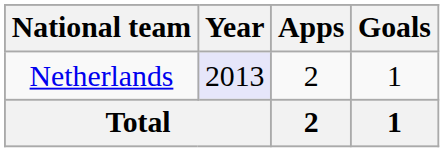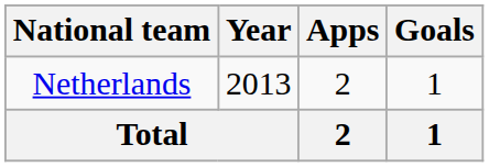Netherlands | Year: lavender background -> no background
